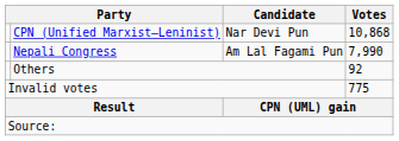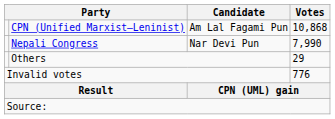CPN (Unified Marxist–Leninist) | Candidate: Nar Devi Pun -> Am Lal Fagami Pun
Nepali Congress | Candidate: Am Lal Fagami Pun -> Nar Devi Pun
Others | Votes: 92 -> 29
Invalid votes | Votes: 775 -> 776
